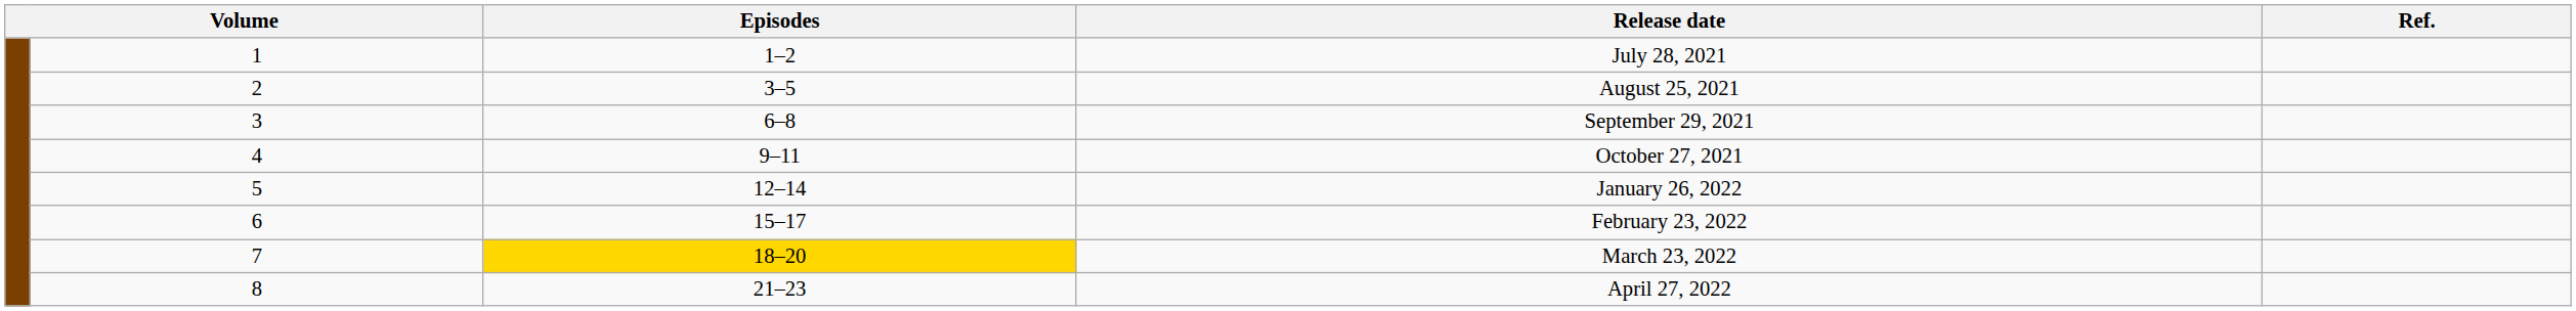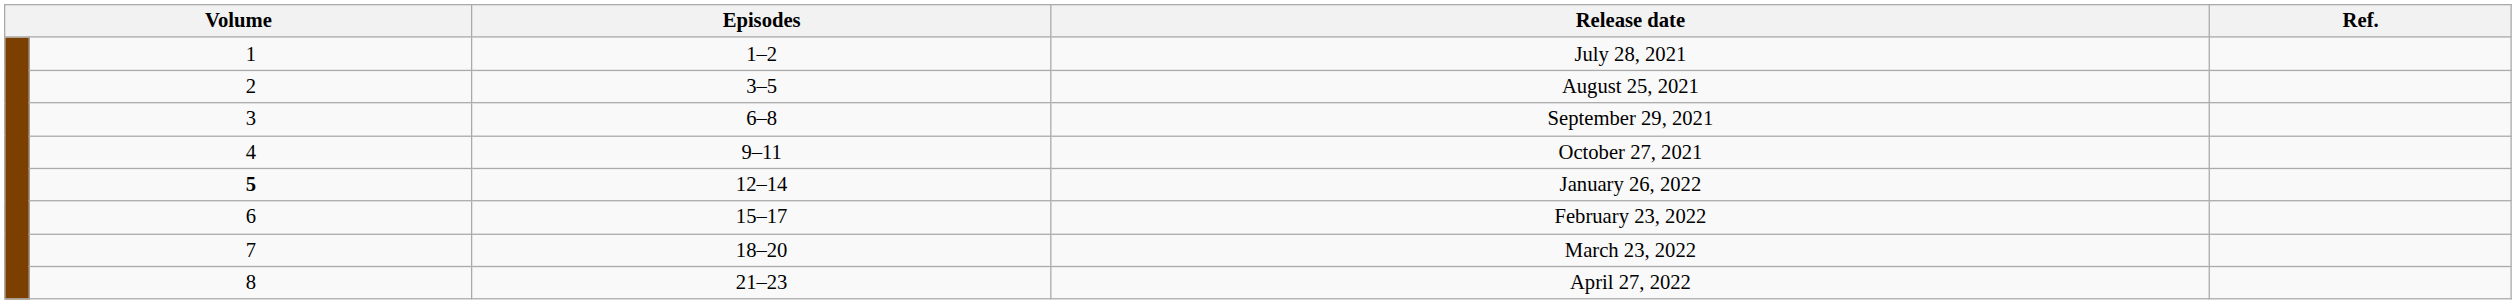January 26, 2022 | column 2: normal -> bold
March 23, 2022 | Episodes: gold background -> no background
